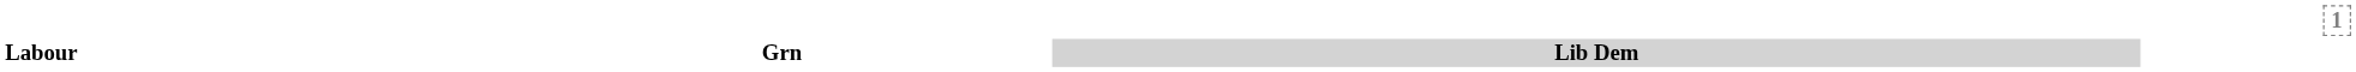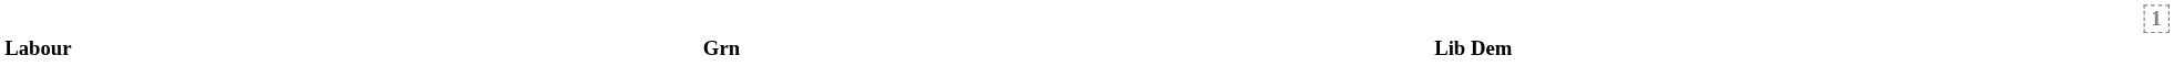Labour | column 3: lightgrey background -> no background
